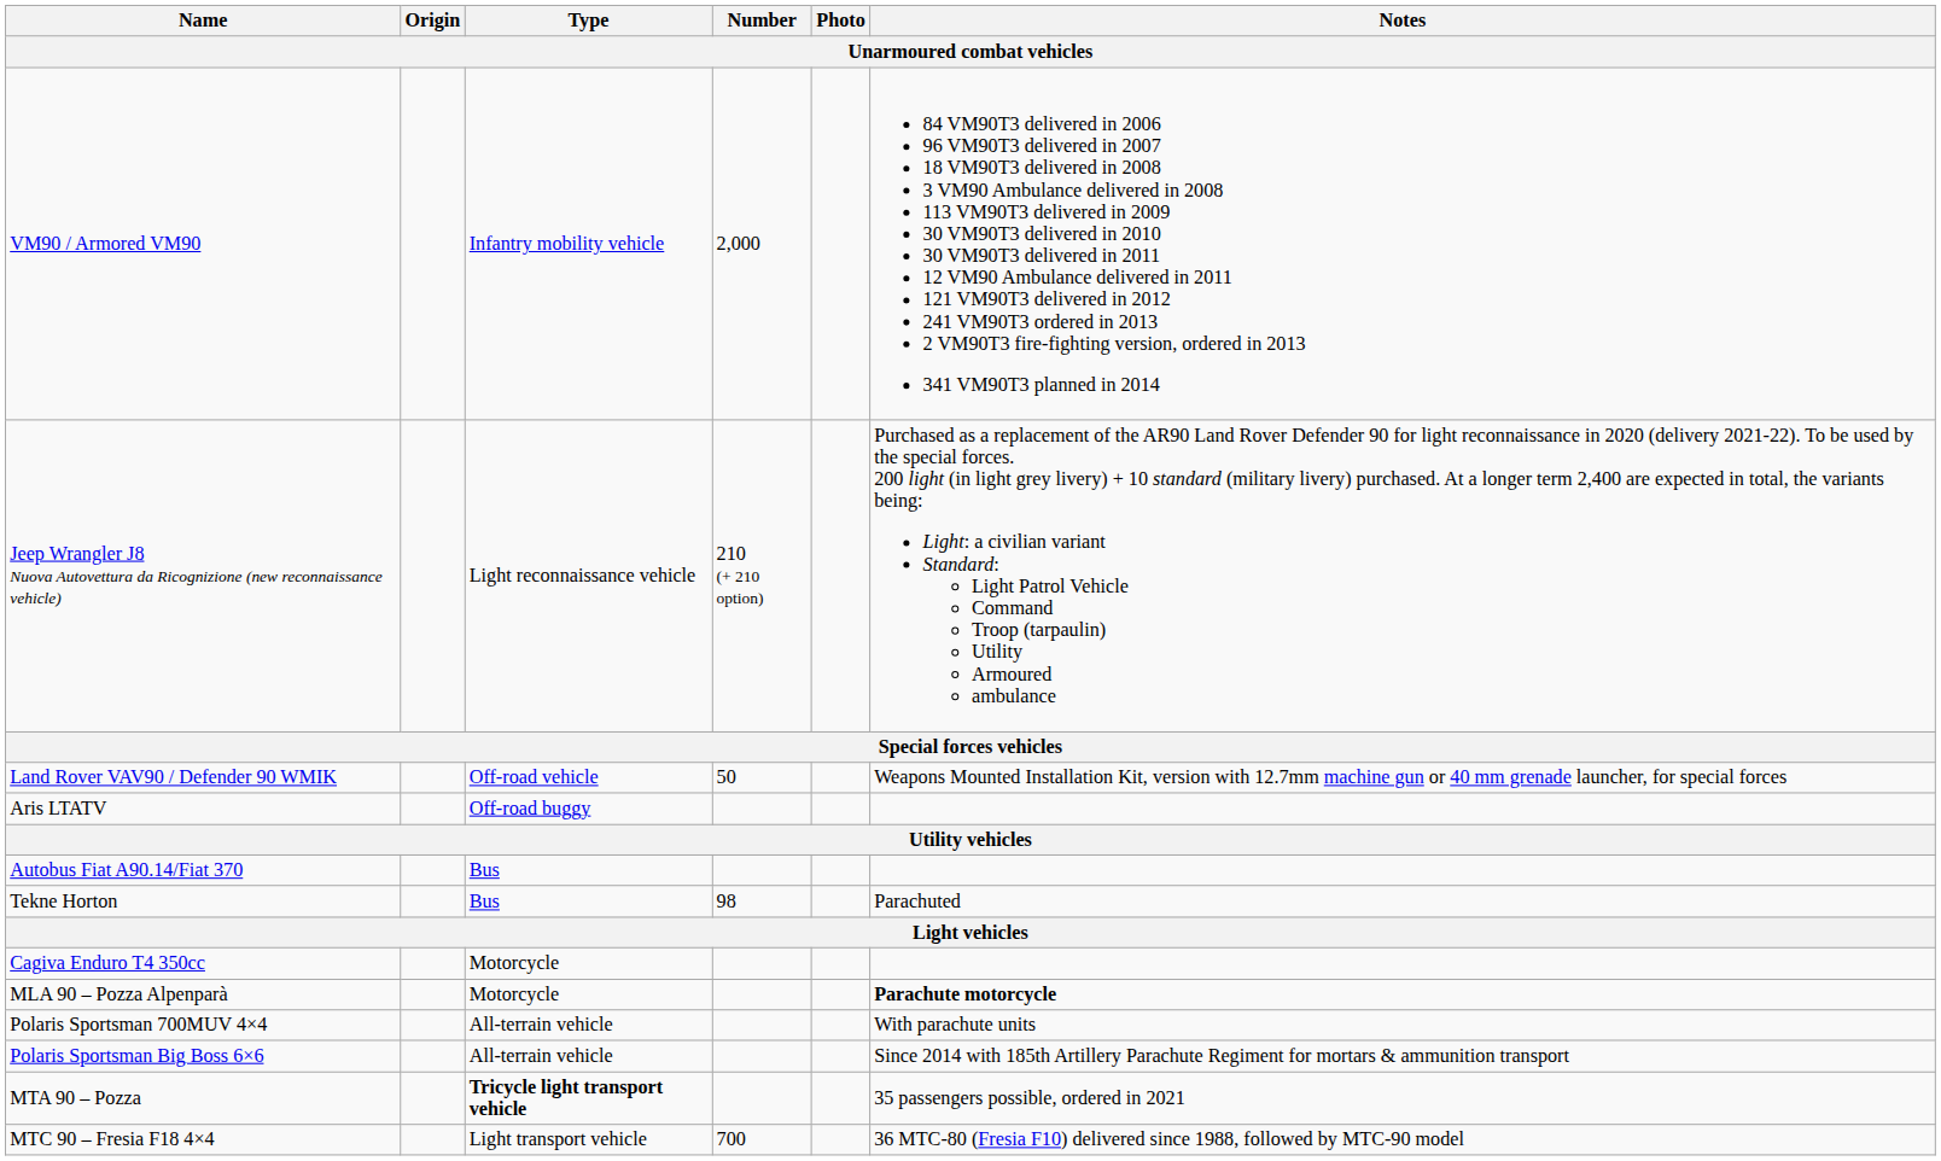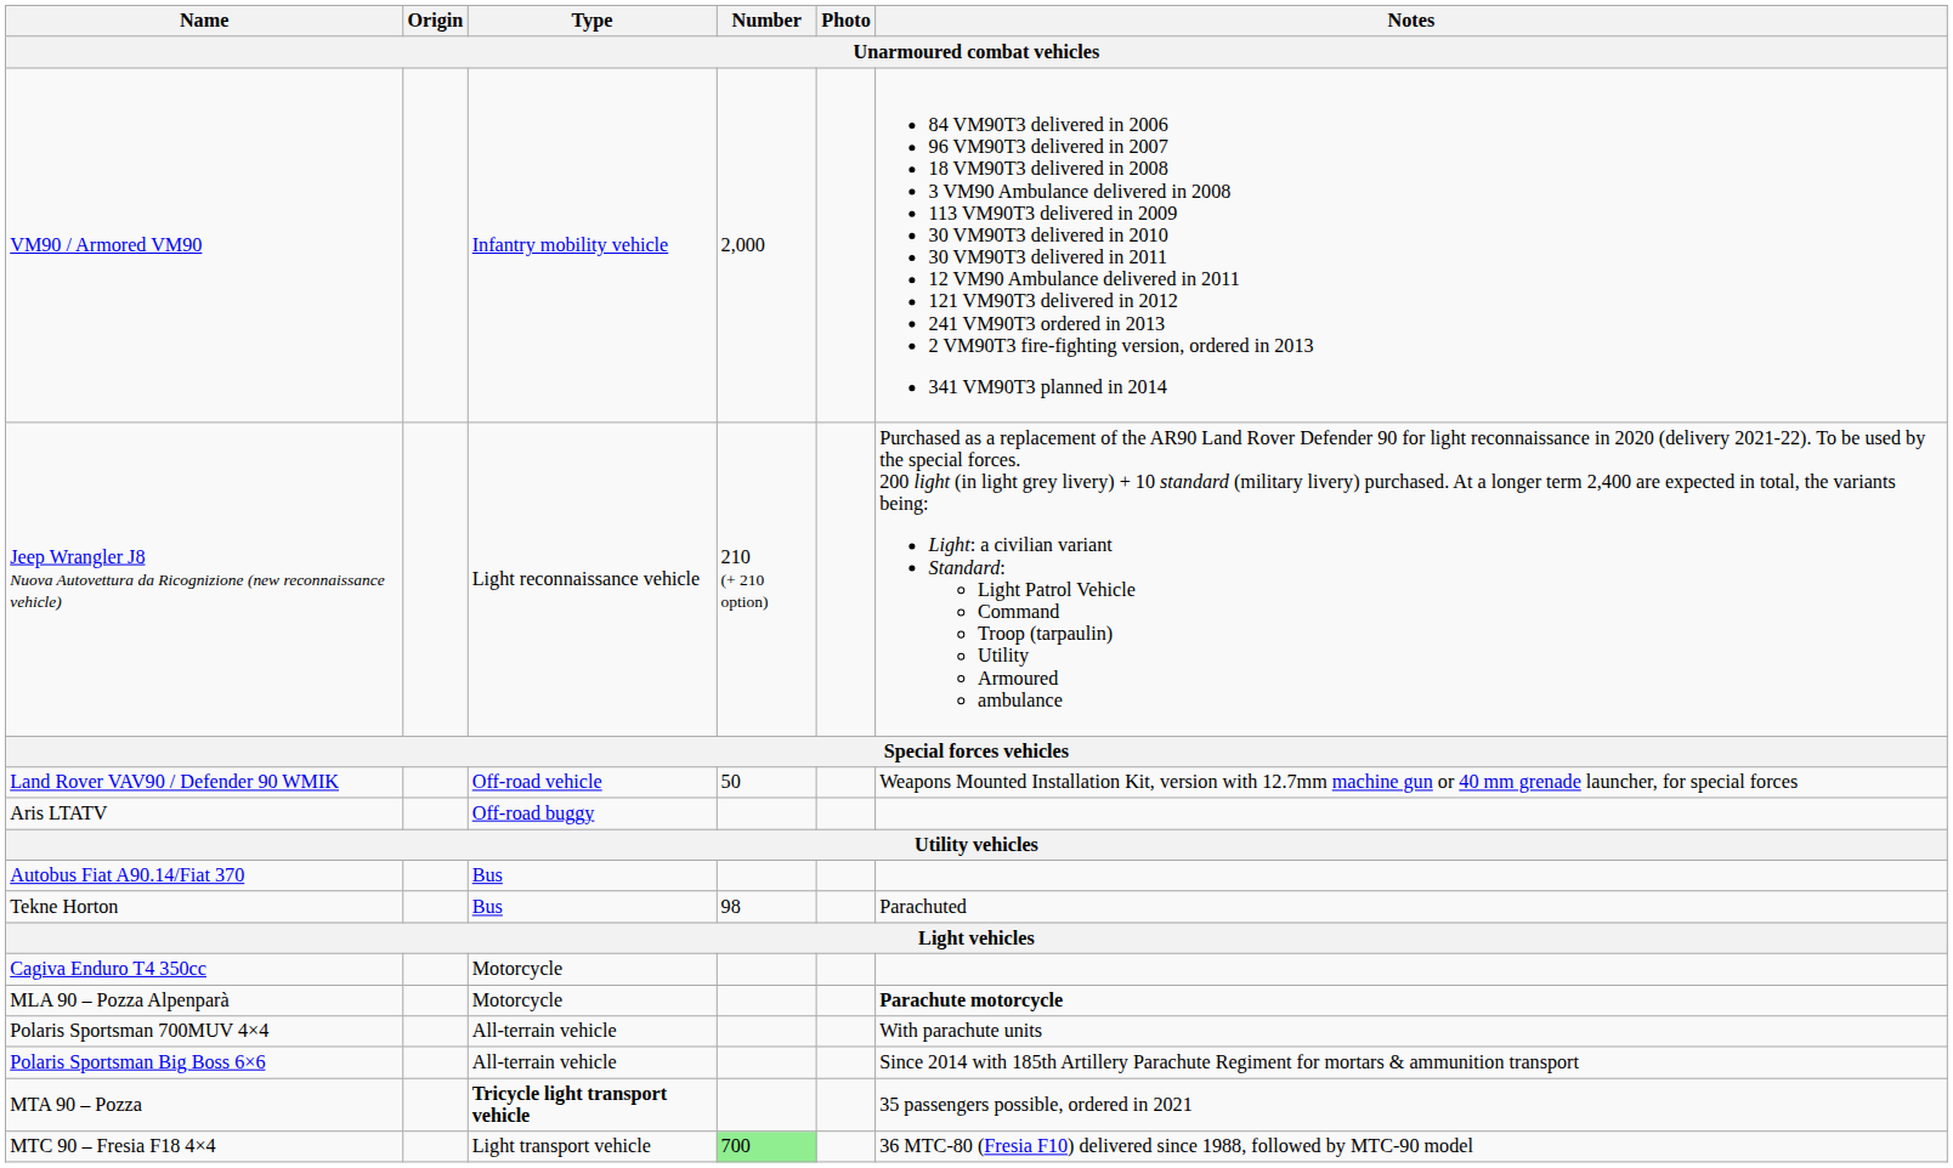MTC 90 – Fresia F18 4×4 | Number: no background -> lightgreen background
